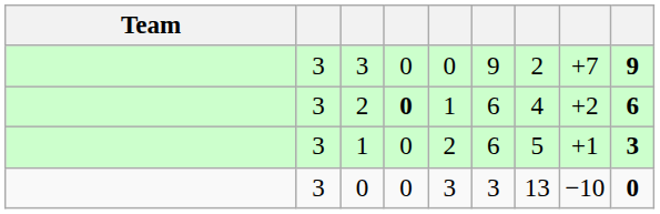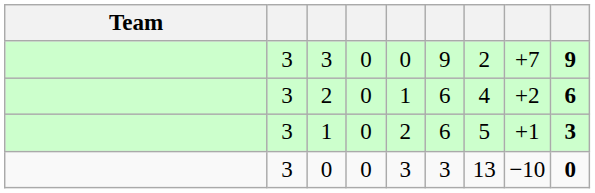row 3 | column 4: bold -> normal
